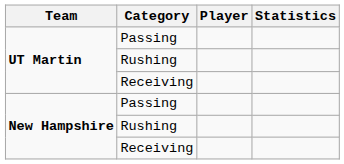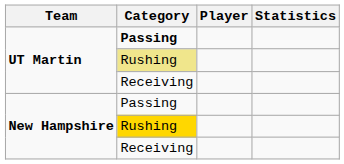UT Martin / Passing | Category: normal -> bold
UT Martin / Rushing | Category: no background -> khaki background
New Hampshire / Rushing | Category: no background -> gold background
